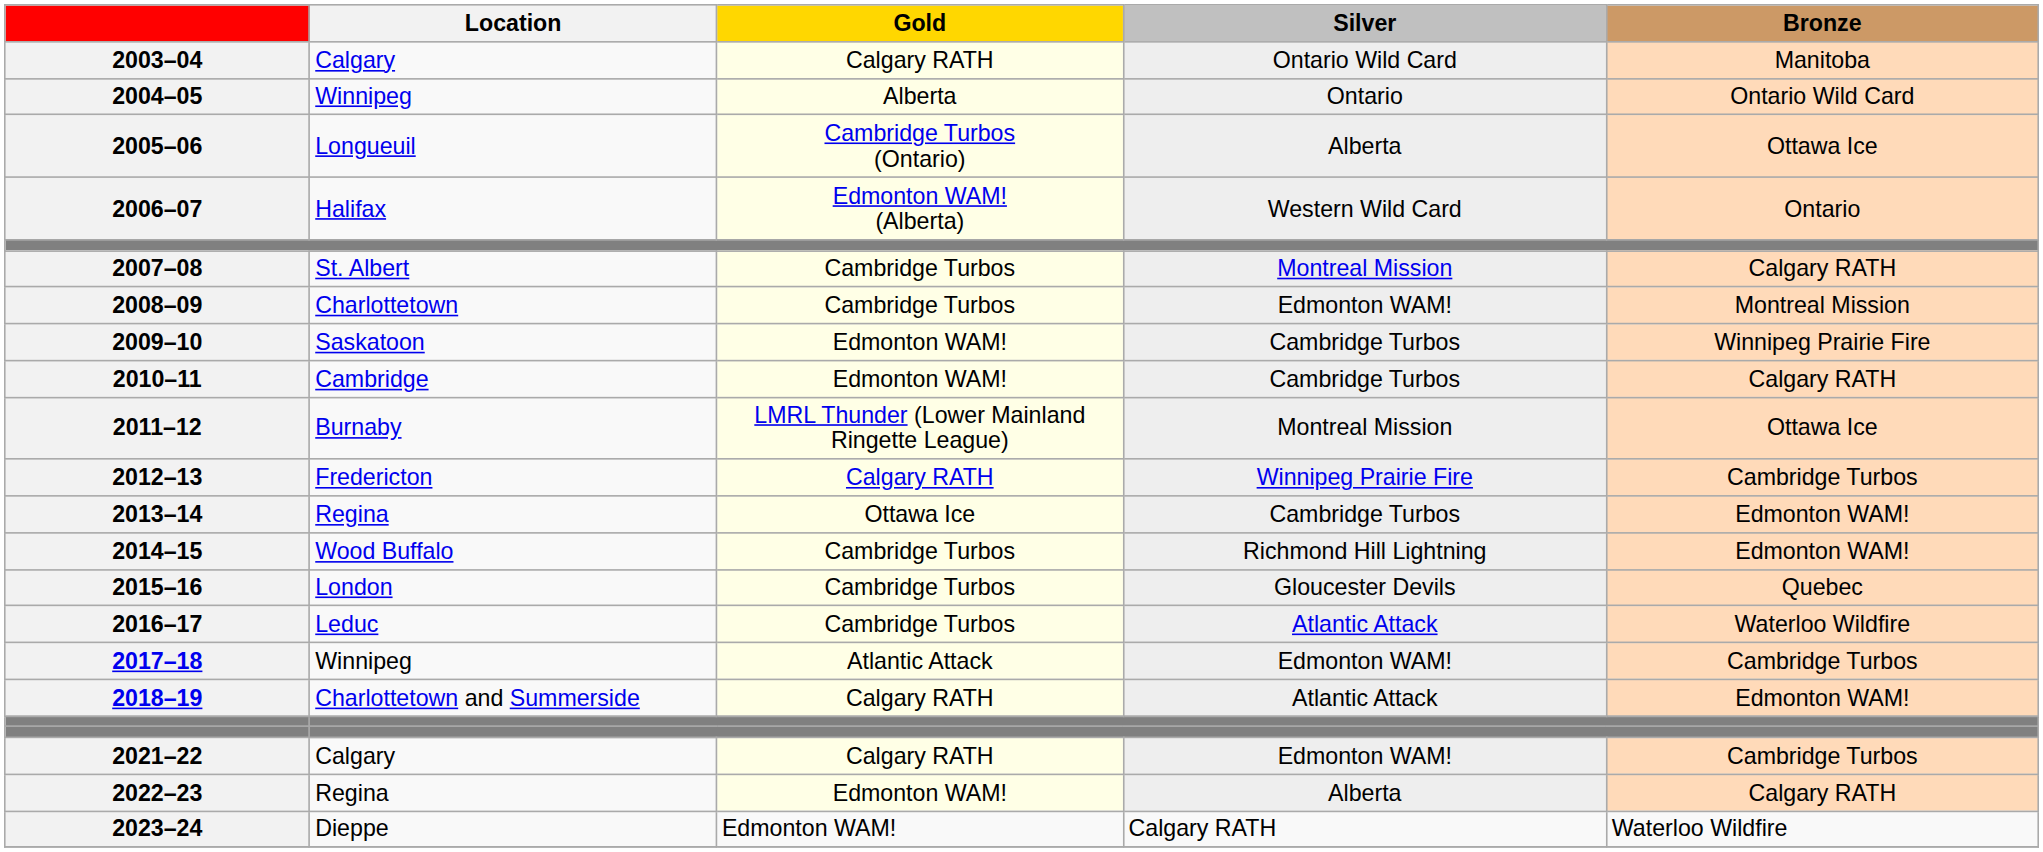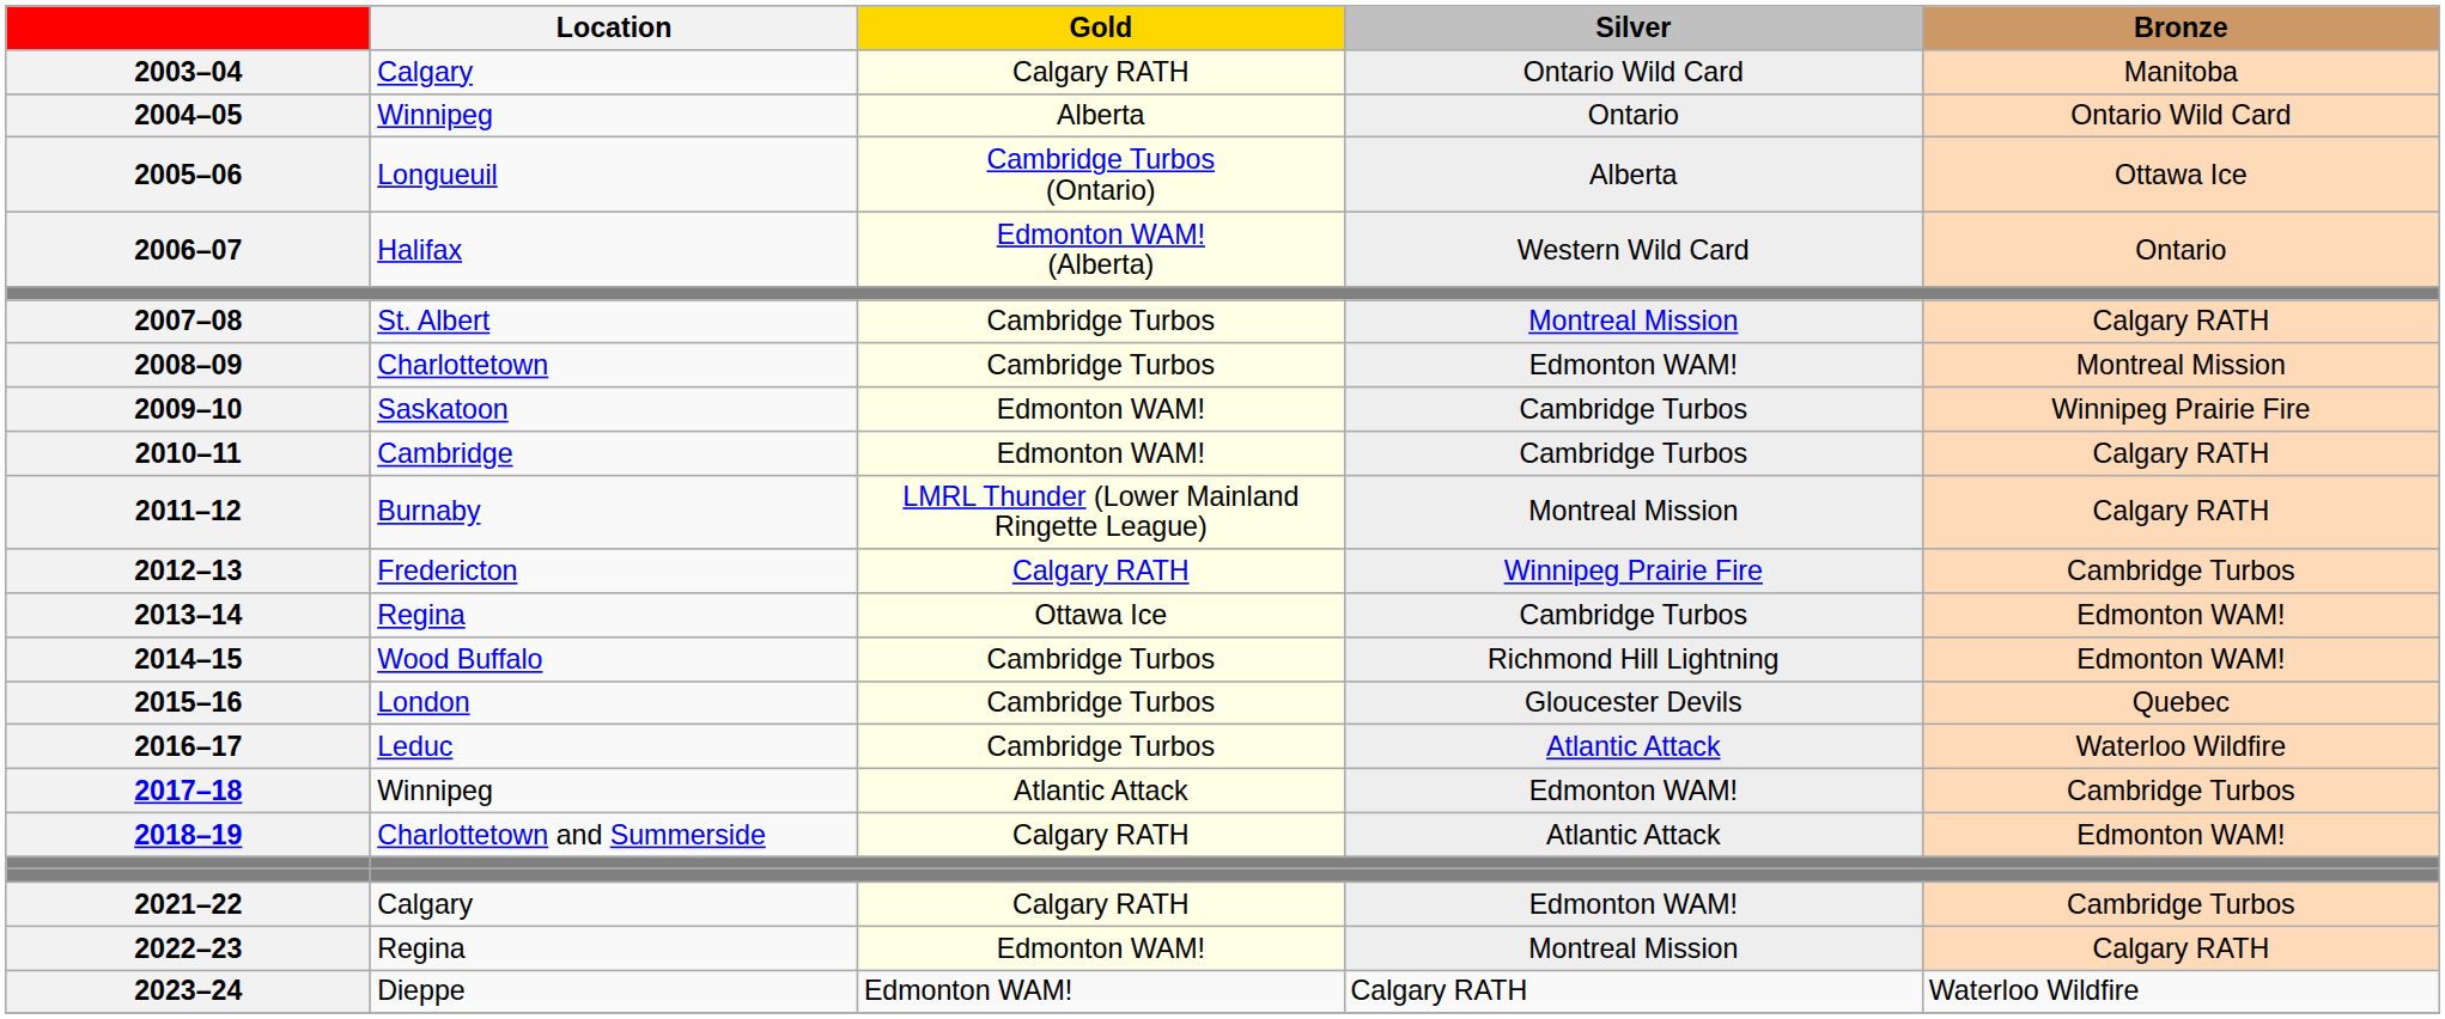2011–12 | Bronze: Ottawa Ice -> Calgary RATH
2022–23 | Silver: Alberta -> Montreal Mission
